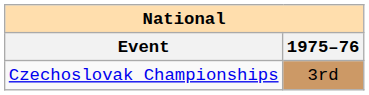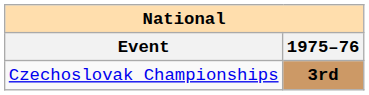Czechoslovak Championships | 1975–76: normal -> bold
